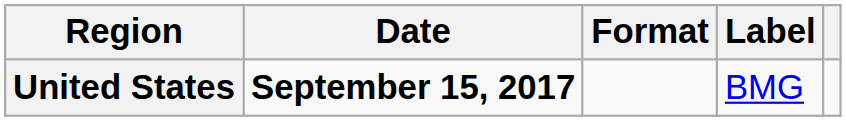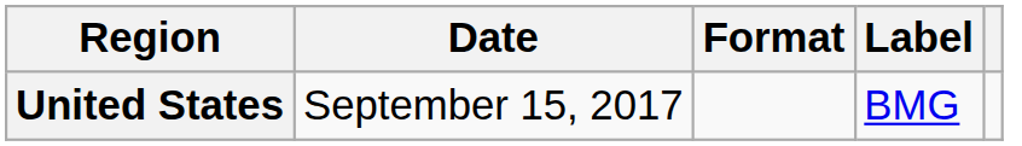United States | Date: bold -> normal
